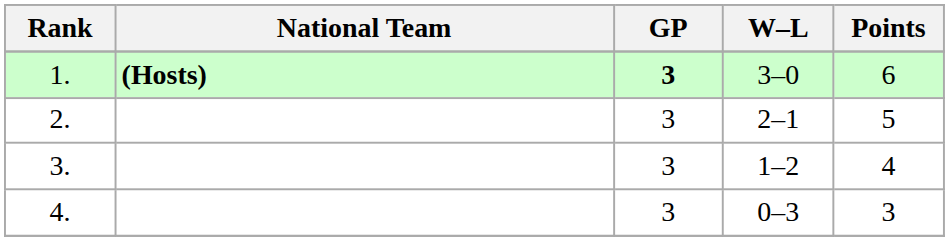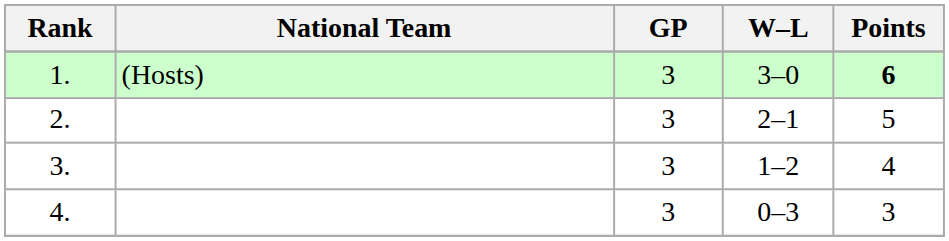1. | National Team: bold -> normal
1. | GP: bold -> normal
1. | Points: normal -> bold
